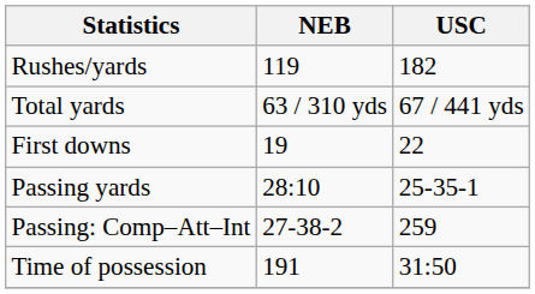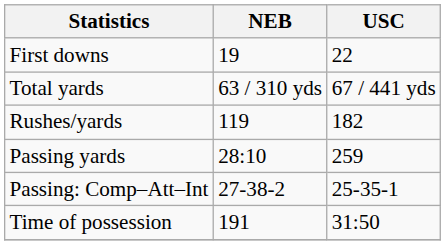rows swapped: First downs <-> Rushes/yards
Passing yards | USC: 25-35-1 -> 259
Passing: Comp–Att–Int | USC: 259 -> 25-35-1
